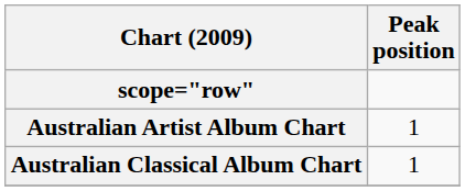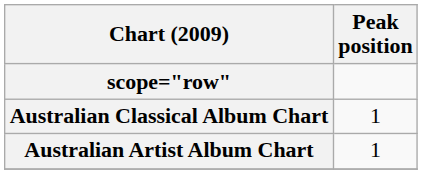rows swapped: Australian Artist Album Chart <-> Australian Classical Album Chart
